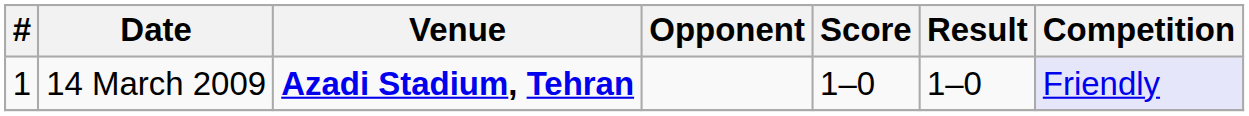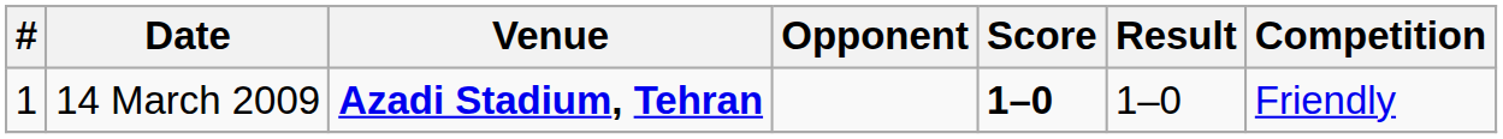14 March 2009 | Score: normal -> bold
14 March 2009 | Competition: lavender background -> no background
